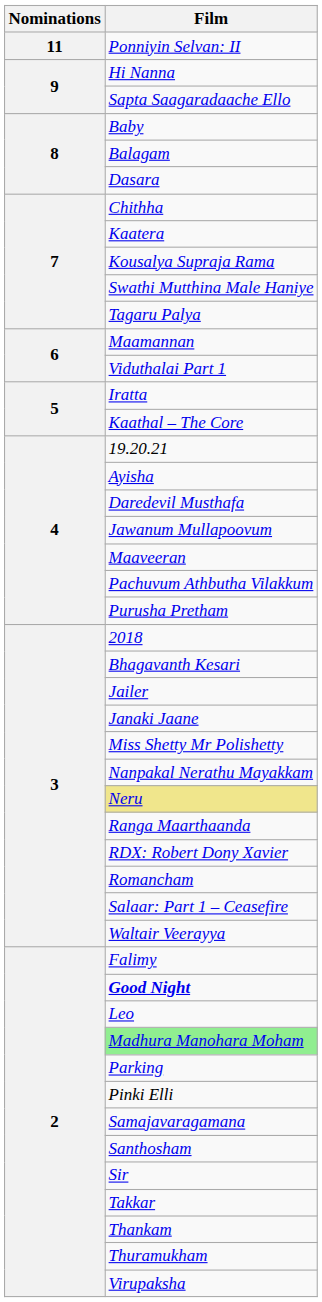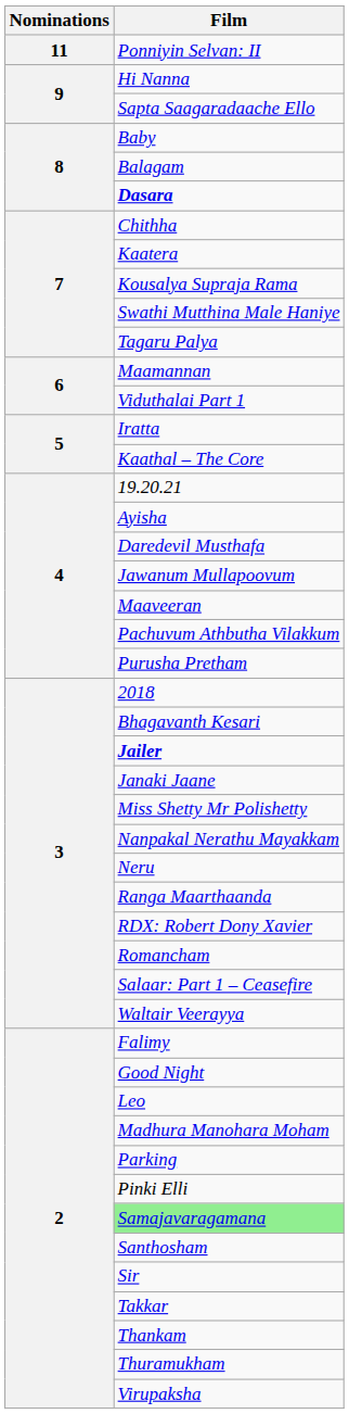Dasara | Film: normal -> bold
Jailer | Film: normal -> bold
Neru | Film: khaki background -> no background
Good Night | Film: bold -> normal
Madhura Manohara Moham | Film: lightgreen background -> no background
Samajavaragamana | Film: no background -> lightgreen background
